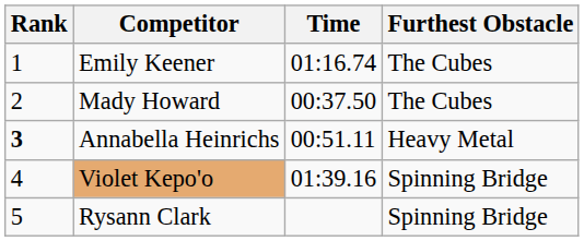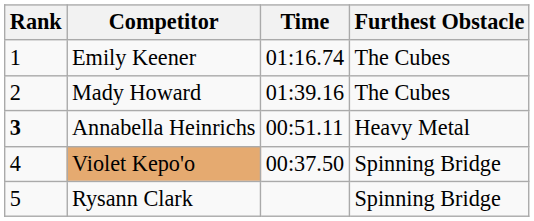Mady Howard | Time: 00:37.50 -> 01:39.16
Violet Kepo'o | Time: 01:39.16 -> 00:37.50
